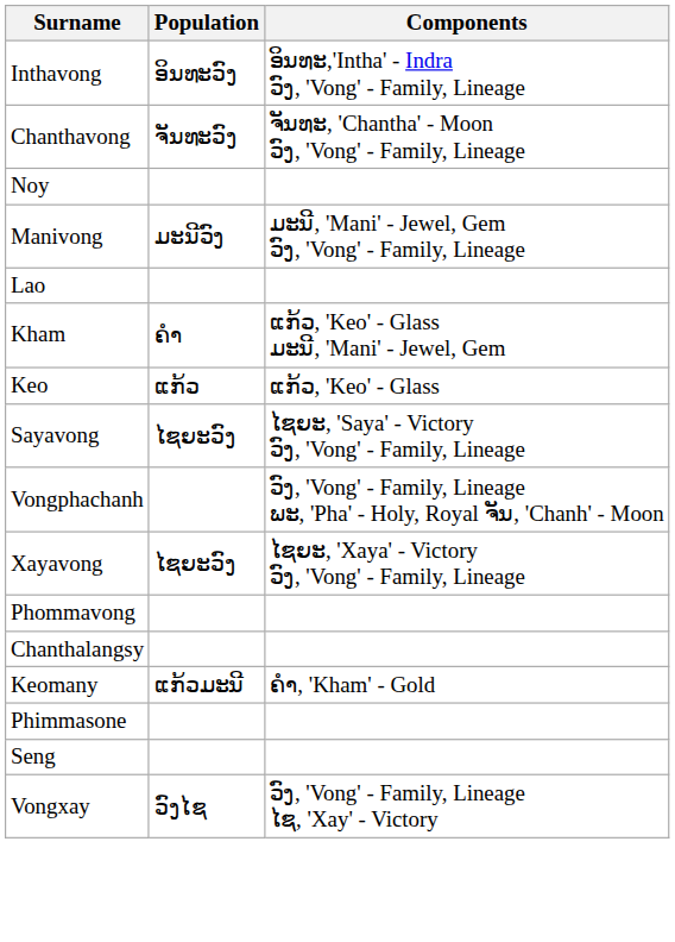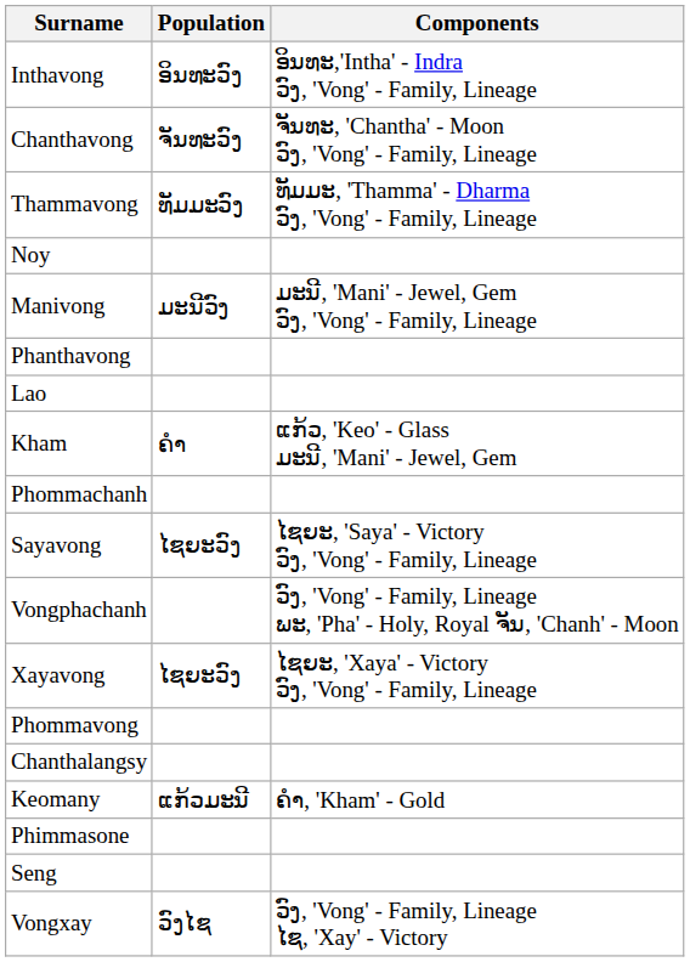+ row: Thammavong | ທັມມະວົງ | ທັມມະ, 'Thamma' - Dharma ວົງ, 'Vong' - Family, Lineage
+ row: Phanthavong
- row: Keo | ແກ້ວ | ແກ້ວ, 'Keo' - Glass
+ row: Phommachanh
